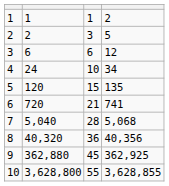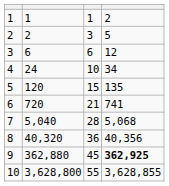9 | column 4: normal -> bold
